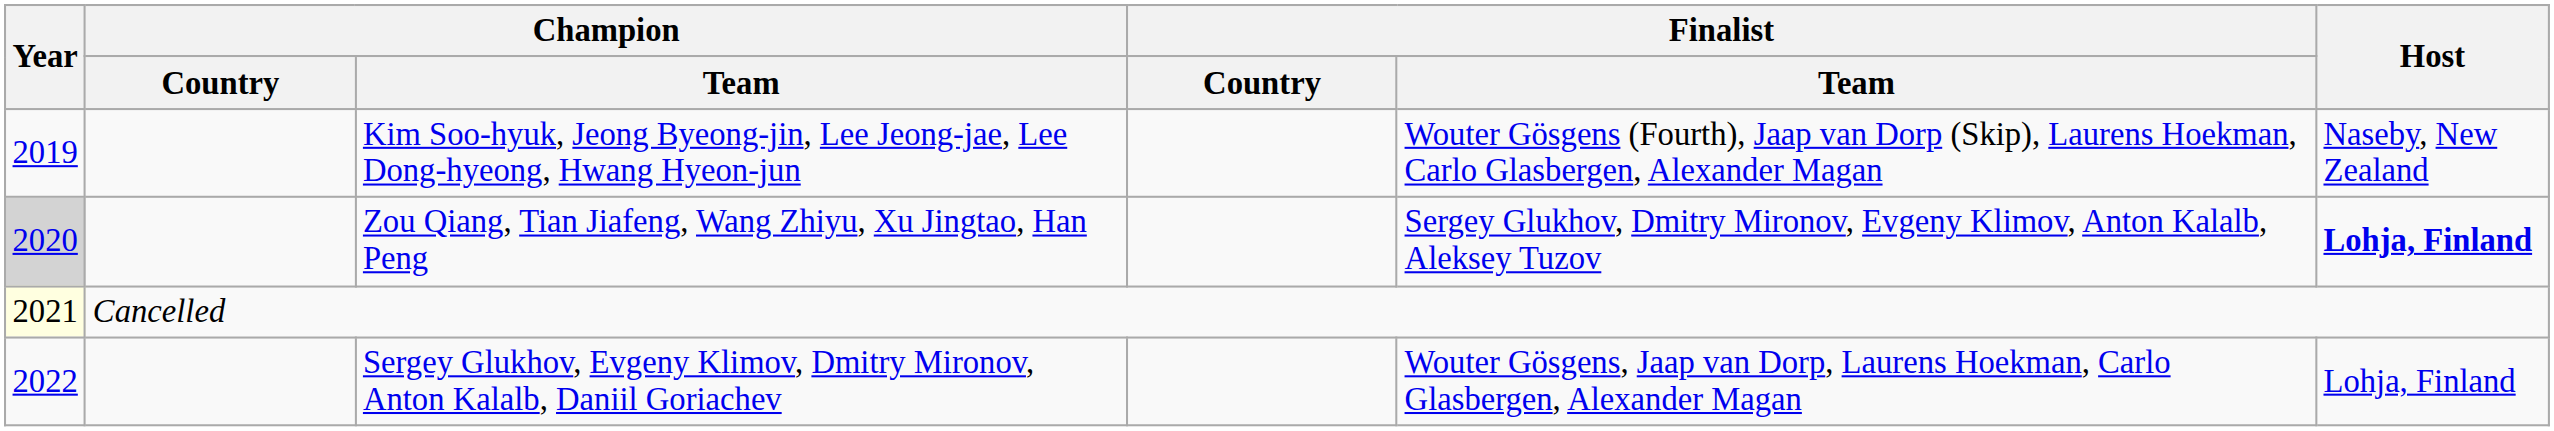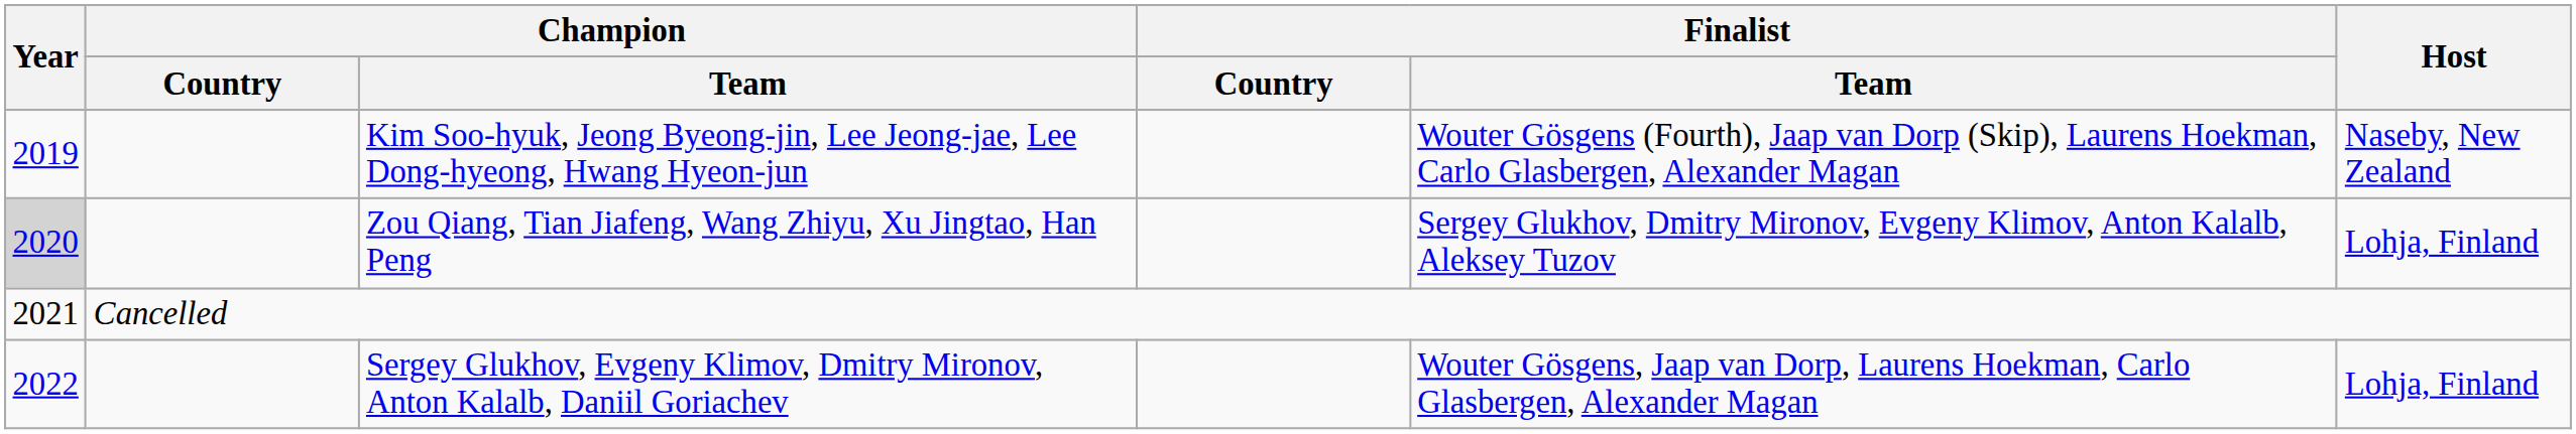Zou Qiang, Tian Jiafeng, Wang Zhiyu, Xu Jingtao, Han Peng | Host: bold -> normal
Cancelled | Year: lightyellow background -> no background
